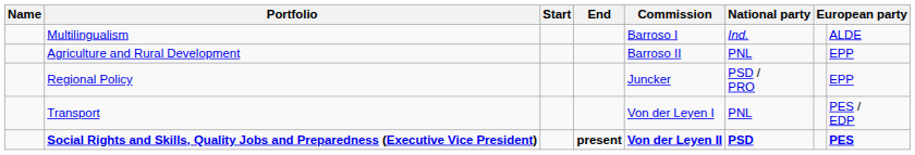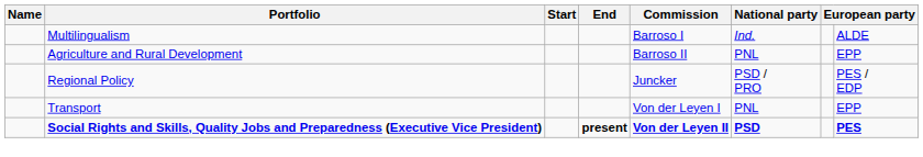Regional Policy | column 8: EPP -> PES / EDP
Transport | column 8: PES / EDP -> EPP
